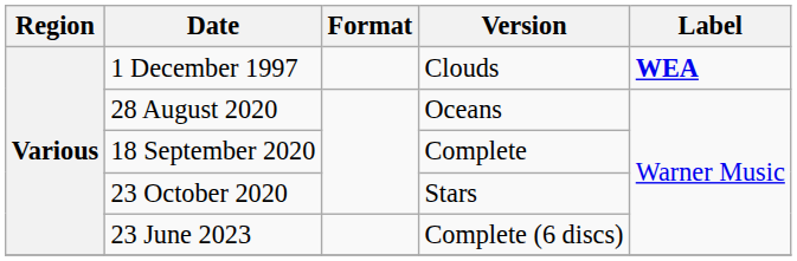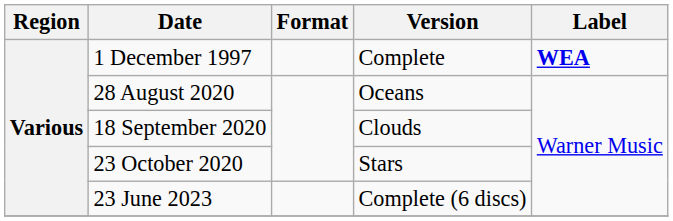1 December 1997 | Version: Clouds -> Complete
18 September 2020 | Version: Complete -> Clouds
